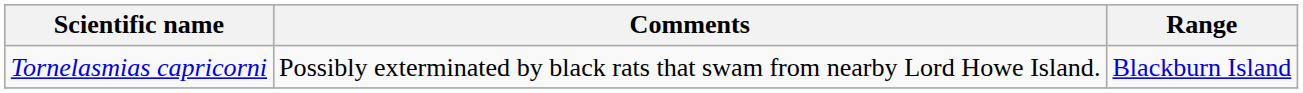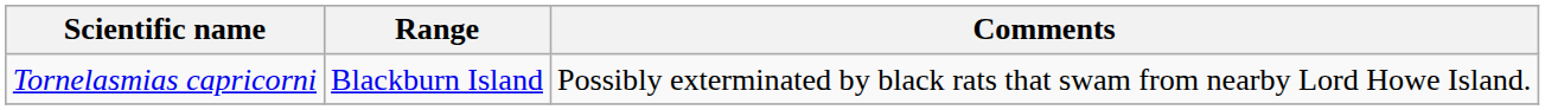columns swapped: Range <-> Comments
